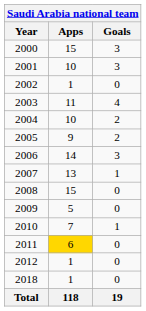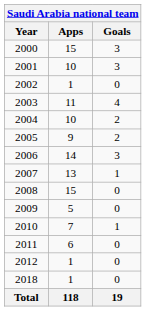2011 | Apps: gold background -> no background
